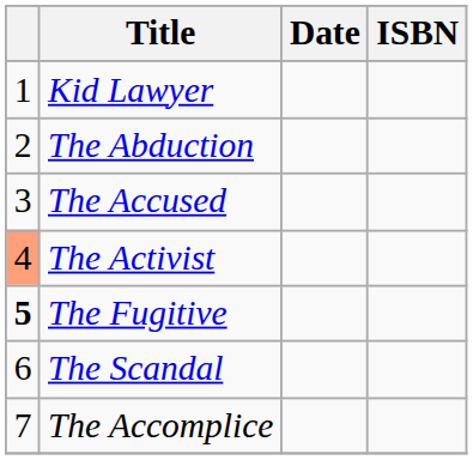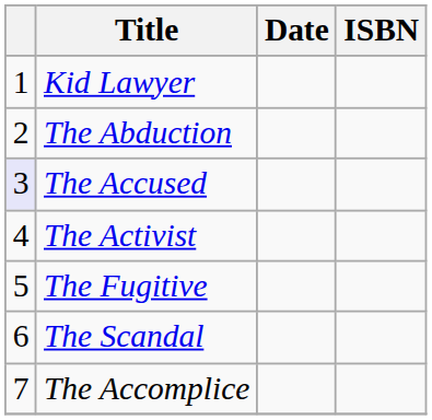The Accused | column 1: no background -> lavender background
The Activist | column 1: lightsalmon background -> no background
The Fugitive | column 1: bold -> normal
